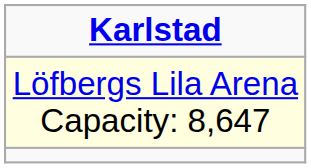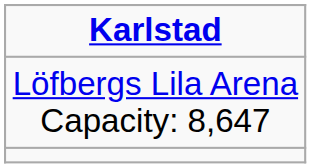row 2 | column 1: lightyellow background -> no background
